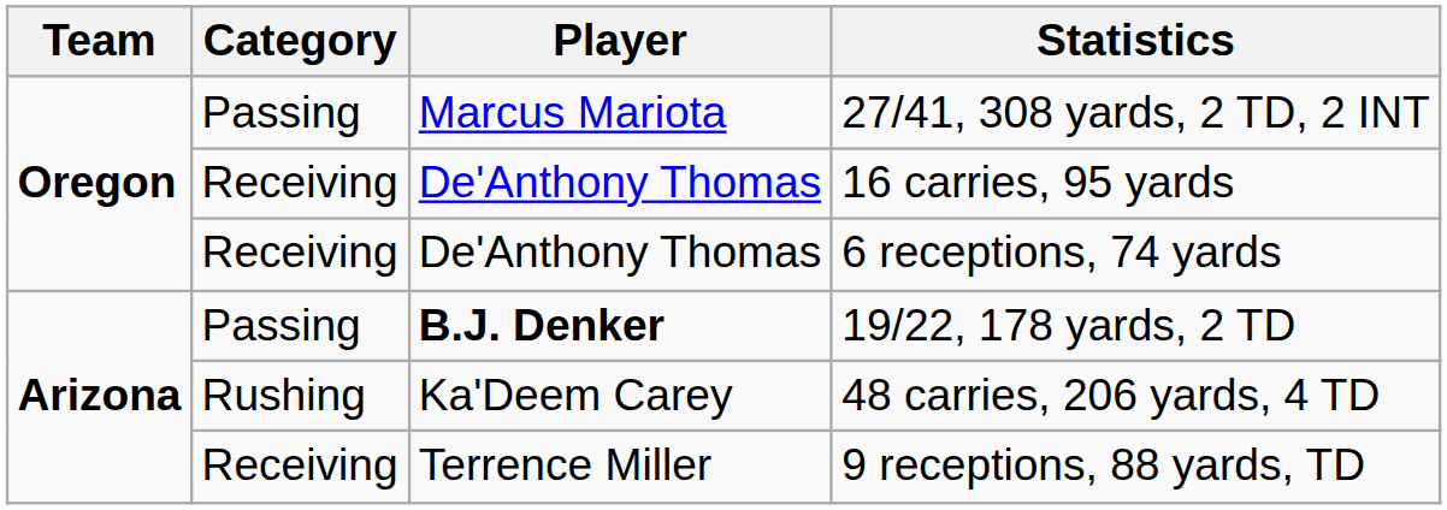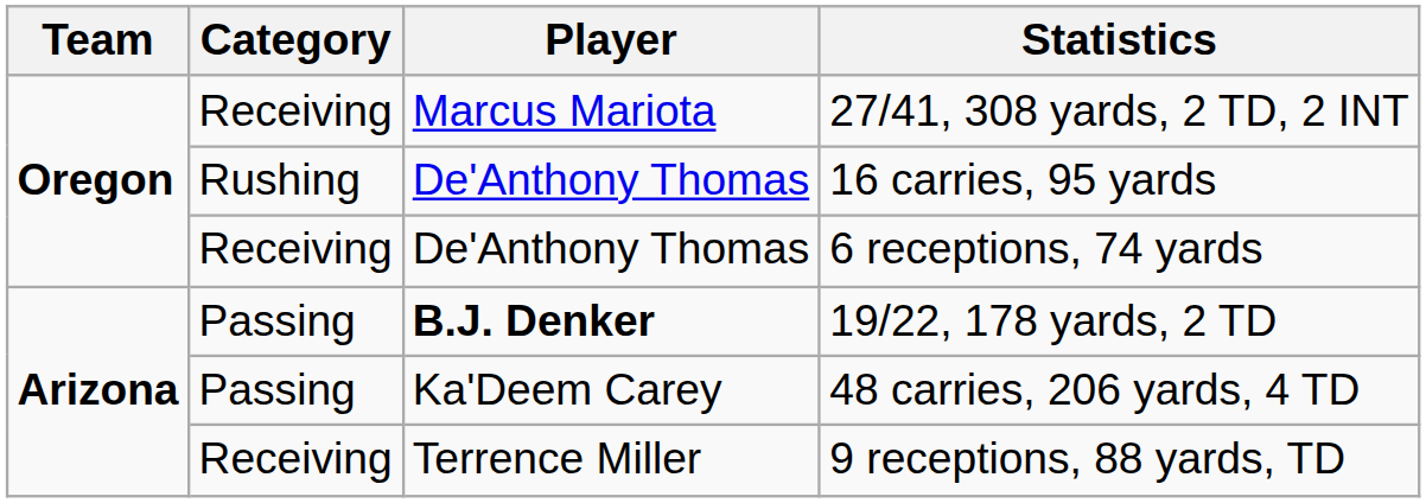27/41, 308 yards, 2 TD, 2 INT | Category: Passing -> Receiving
16 carries, 95 yards | Category: Receiving -> Rushing
48 carries, 206 yards, 4 TD | Category: Rushing -> Passing
